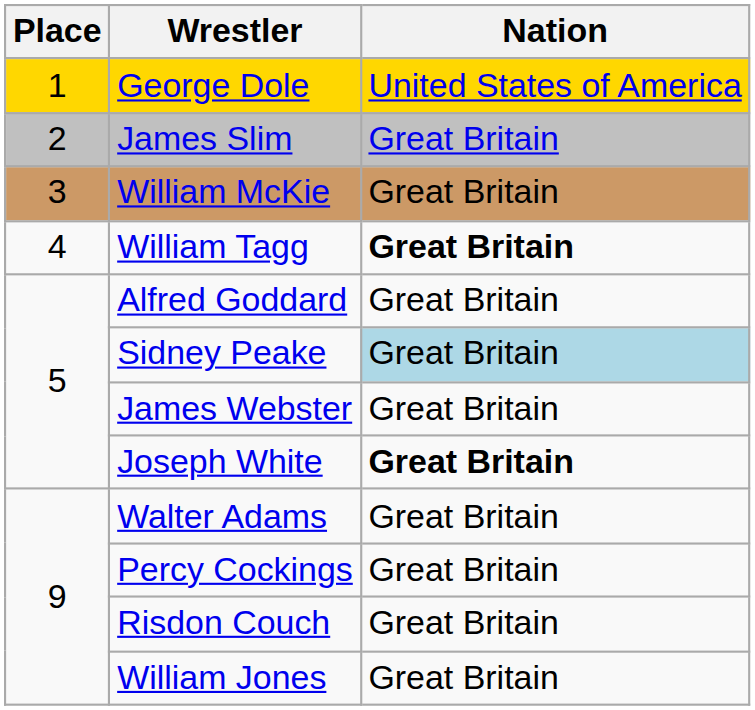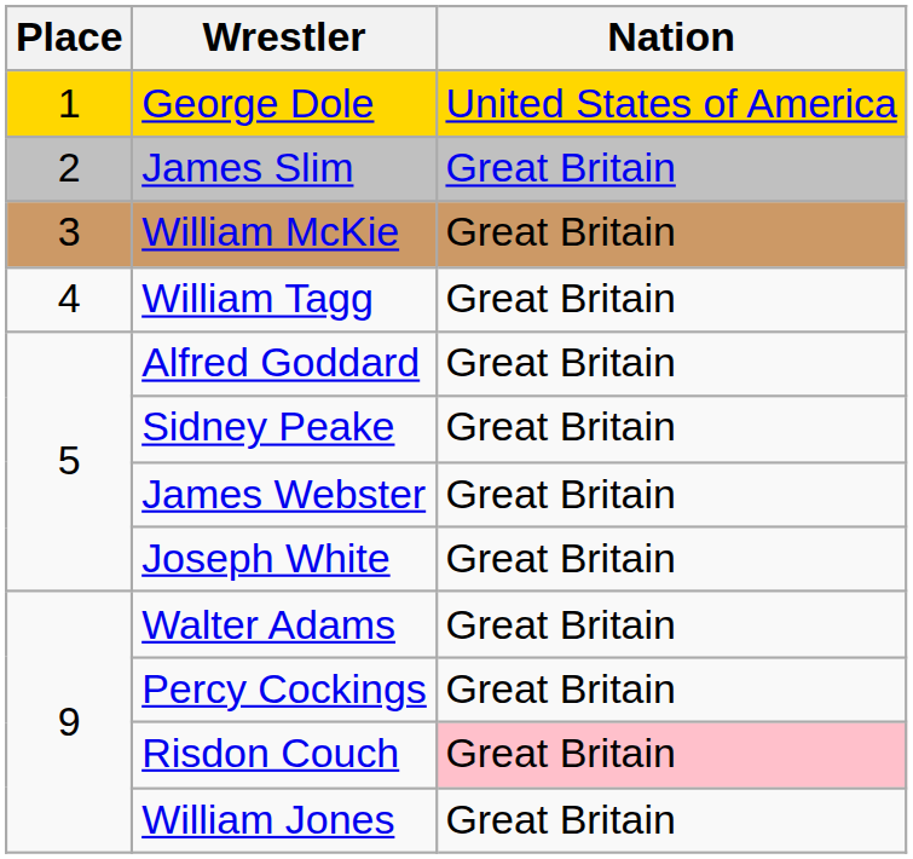William Tagg | Nation: bold -> normal
Sidney Peake | Nation: lightblue background -> no background
Joseph White | Nation: bold -> normal
Risdon Couch | Nation: no background -> pink background
